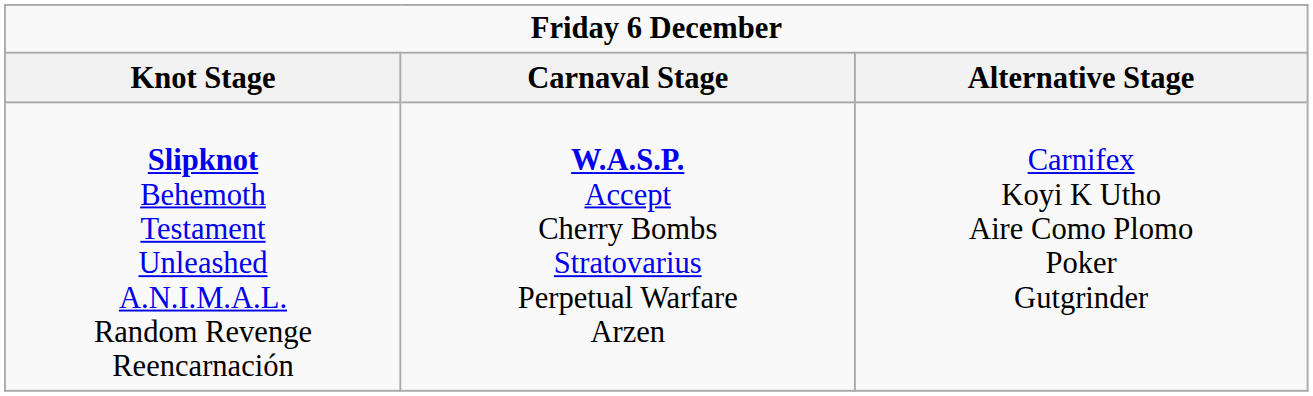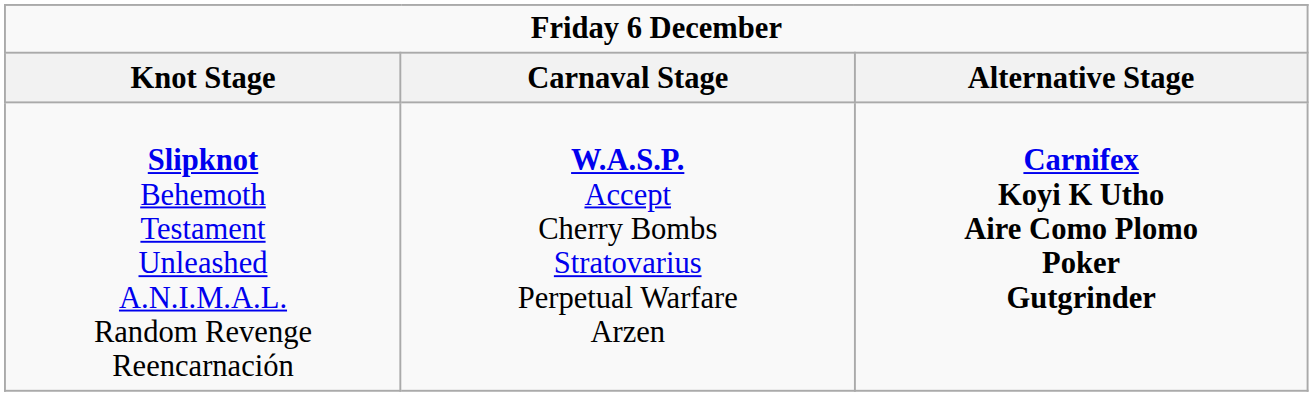row 3 | Alternative Stage: normal -> bold
